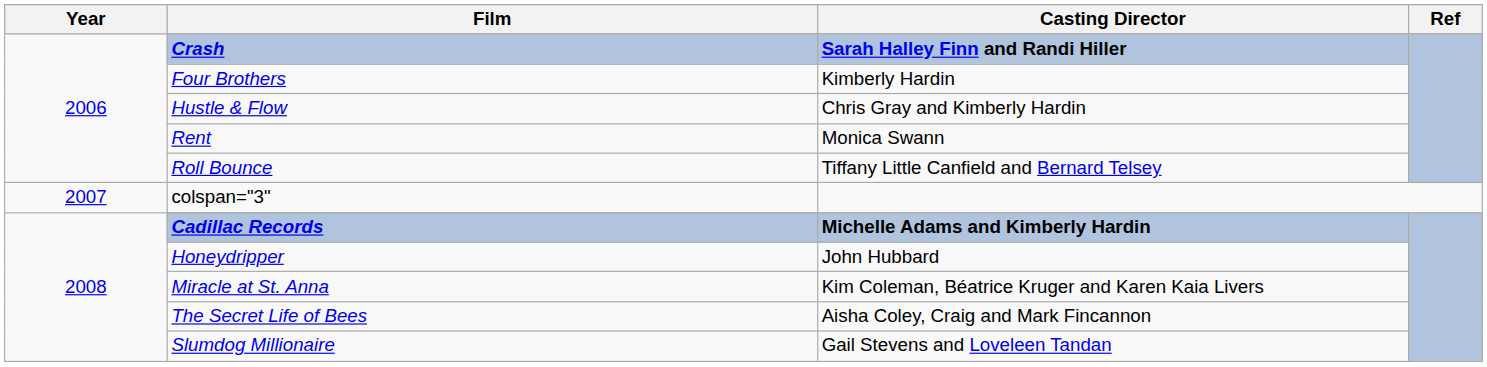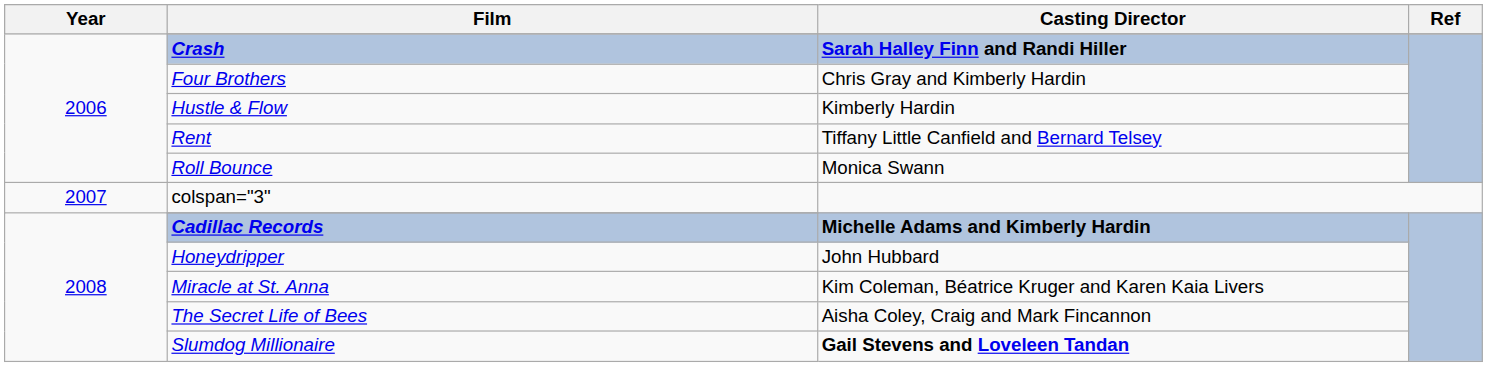Four Brothers | Casting Director: Kimberly Hardin -> Chris Gray and Kimberly Hardin
Hustle & Flow | Casting Director: Chris Gray and Kimberly Hardin -> Kimberly Hardin
Rent | Casting Director: Monica Swann -> Tiffany Little Canfield and Bernard Telsey
Roll Bounce | Casting Director: Tiffany Little Canfield and Bernard Telsey -> Monica Swann
Slumdog Millionaire | Casting Director: normal -> bold
